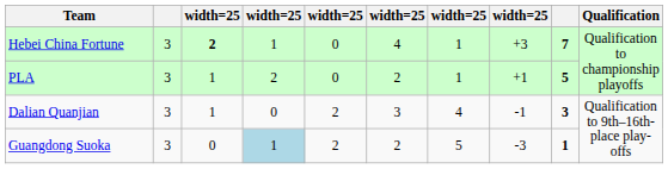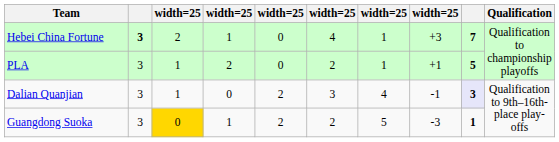Hebei China Fortune | column 2: normal -> bold
Hebei China Fortune | column 3: bold -> normal
Dalian Quanjian | column 9: no background -> lavender background
Guangdong Suoka | column 3: no background -> gold background
Guangdong Suoka | column 4: lightblue background -> no background
